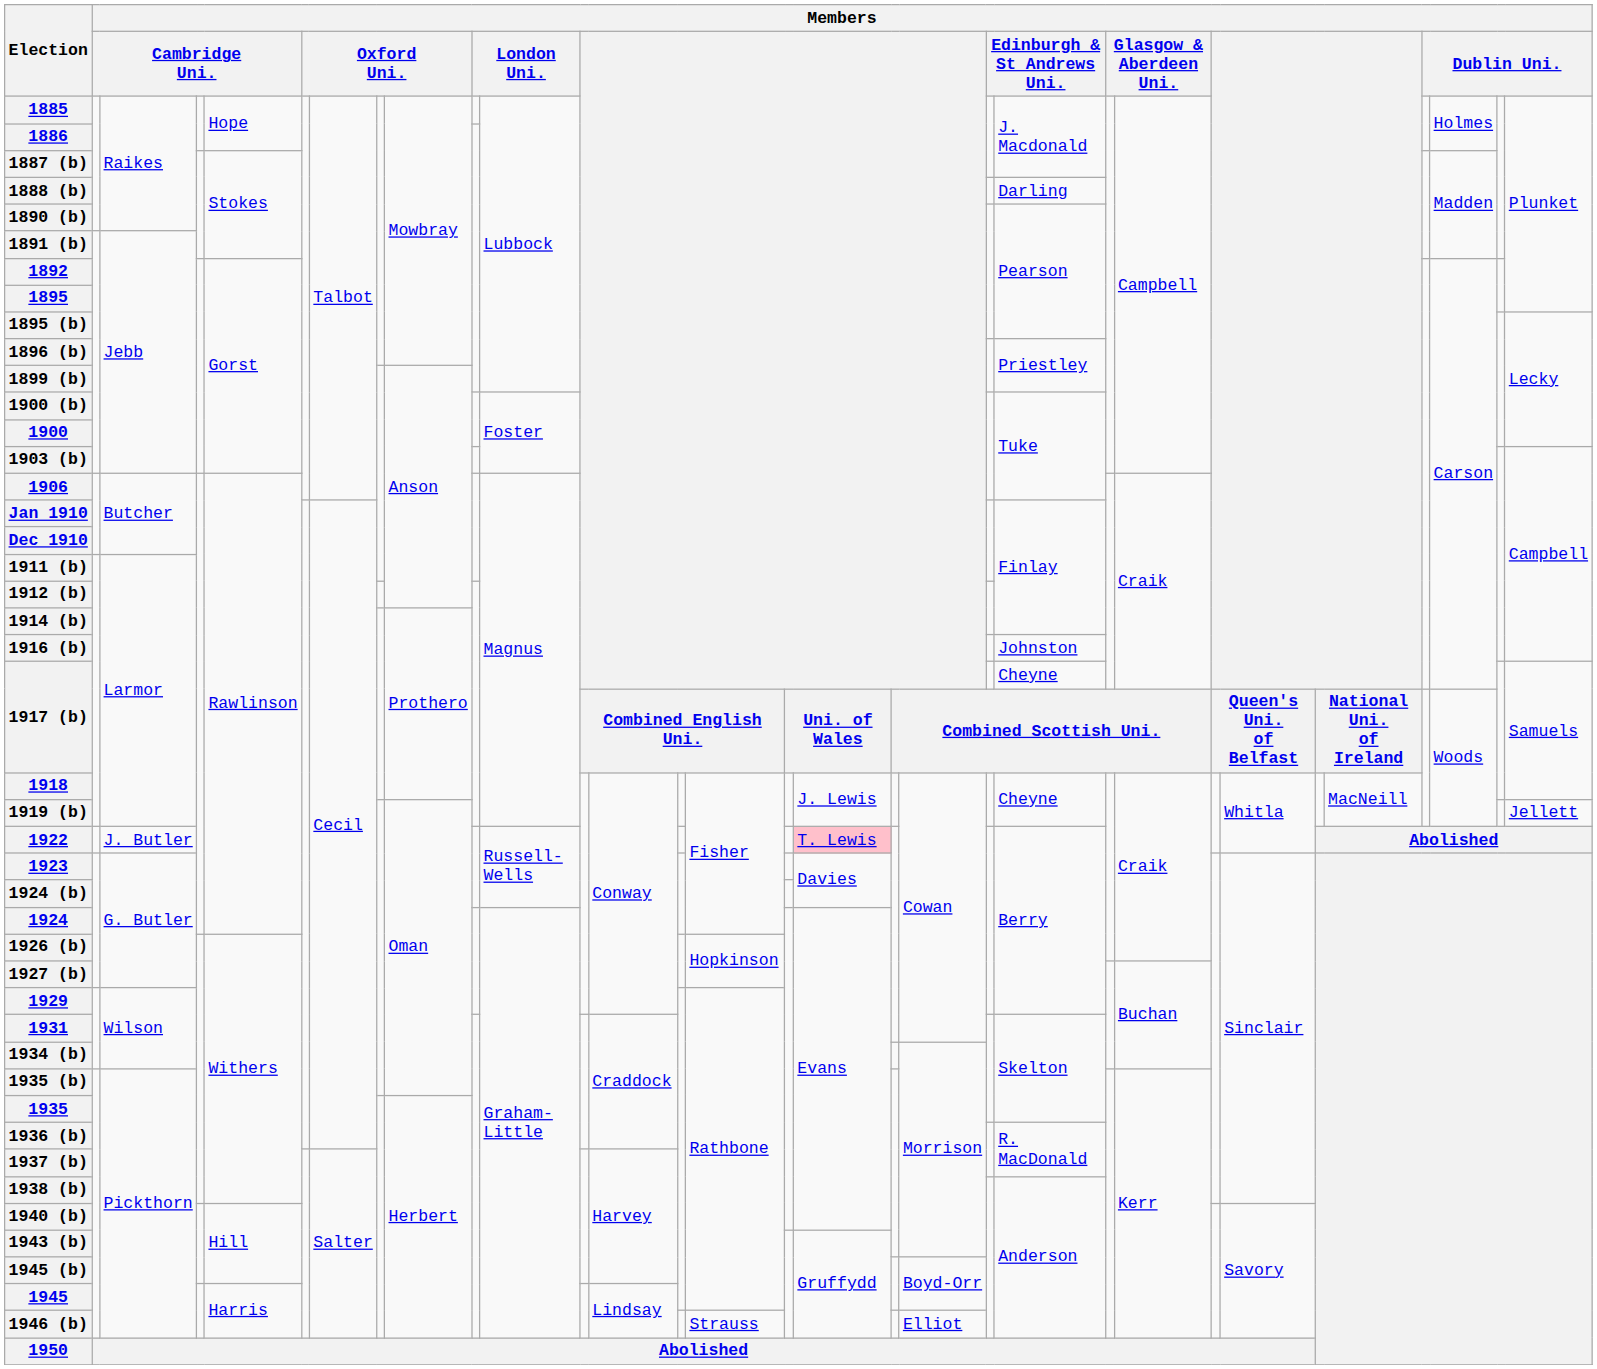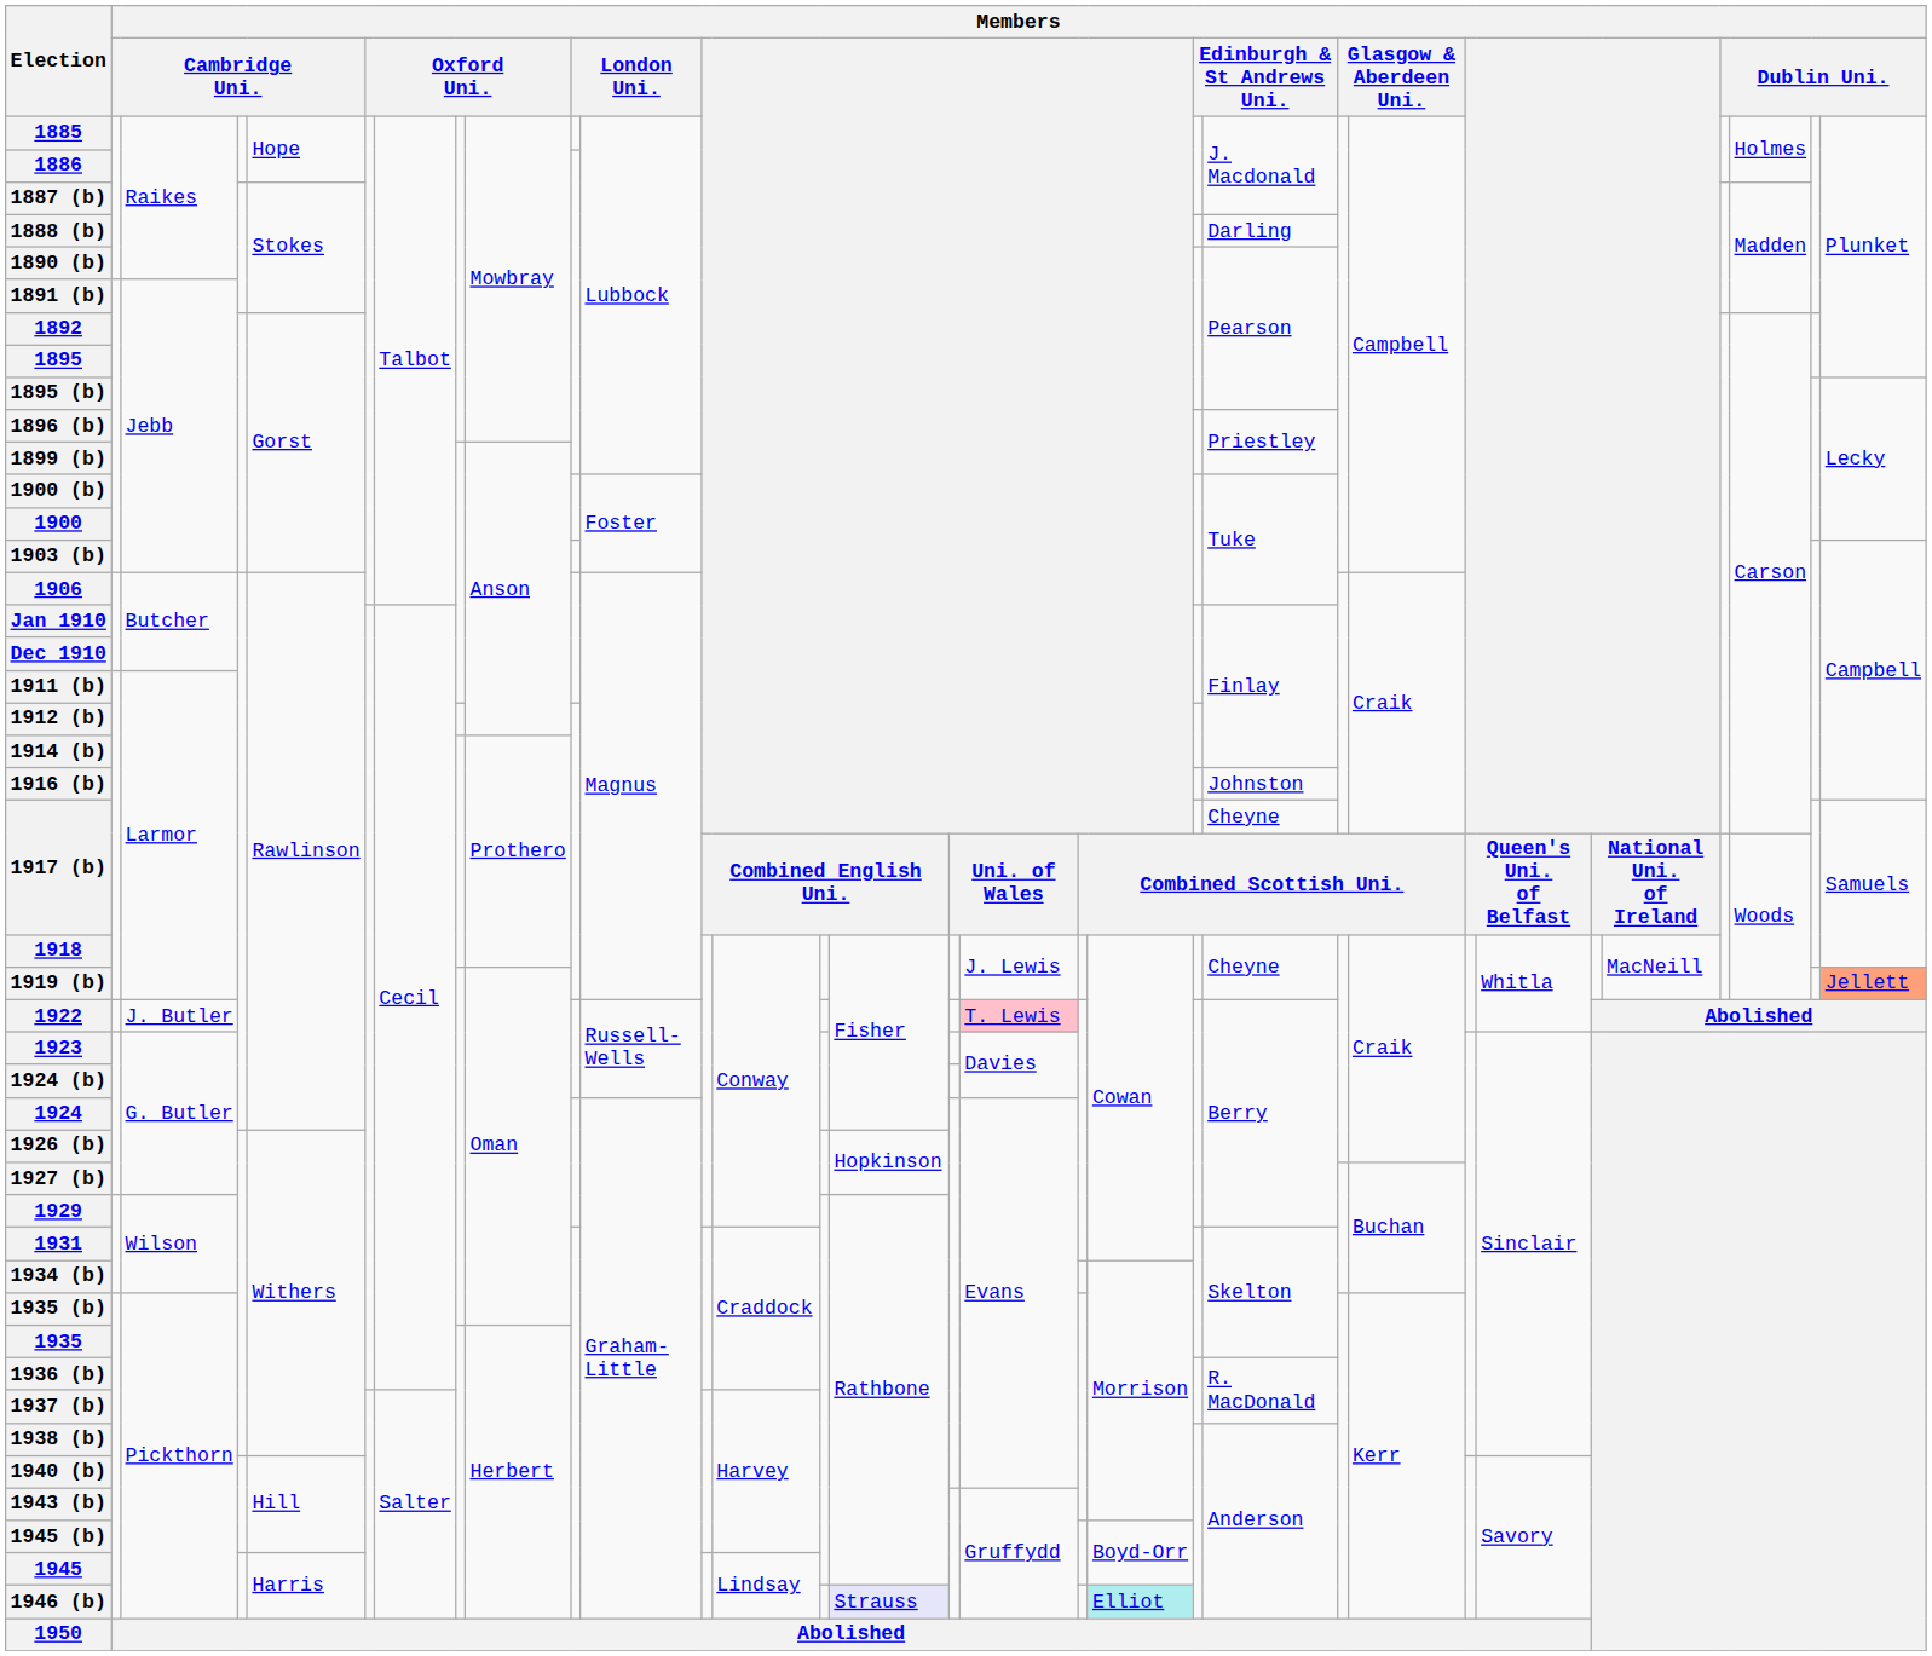1919 (b) | column 31: no background -> lightsalmon background
1946 (b) | column 15: no background -> lavender background
1946 (b) | column 19: no background -> paleturquoise background
